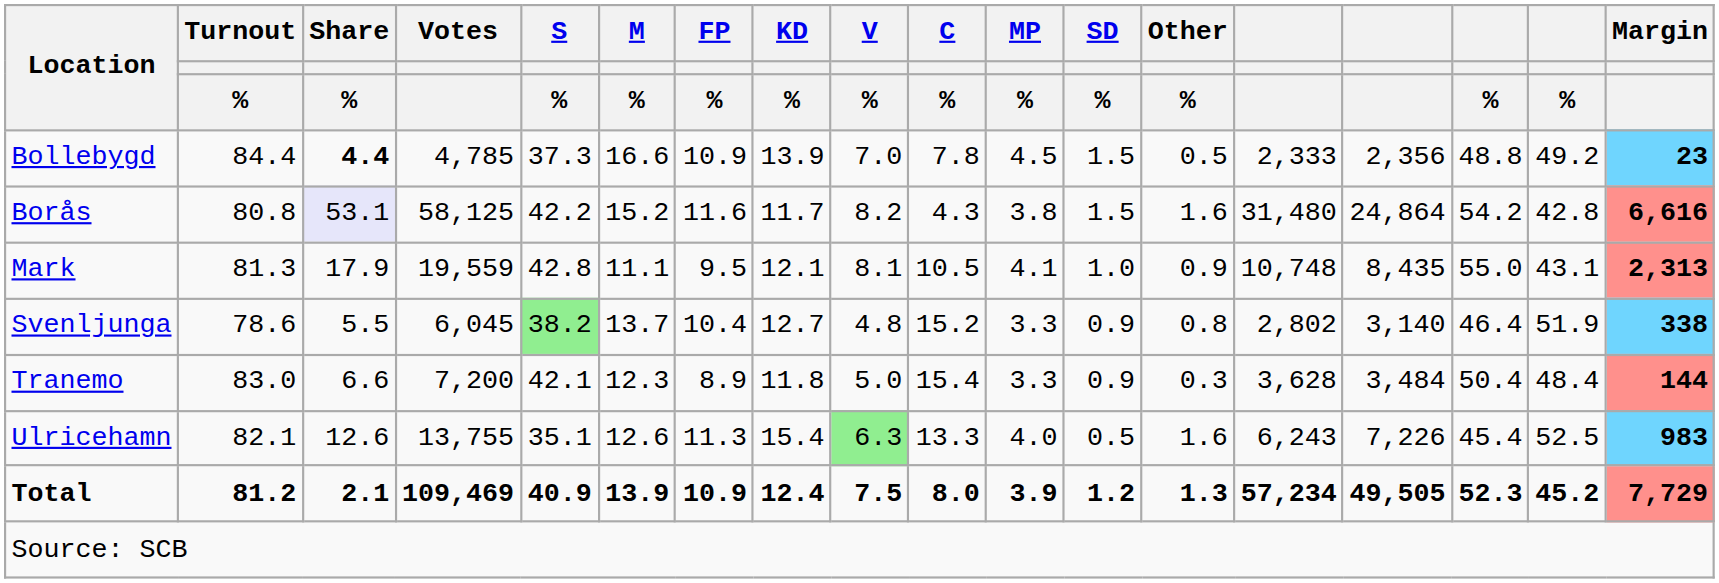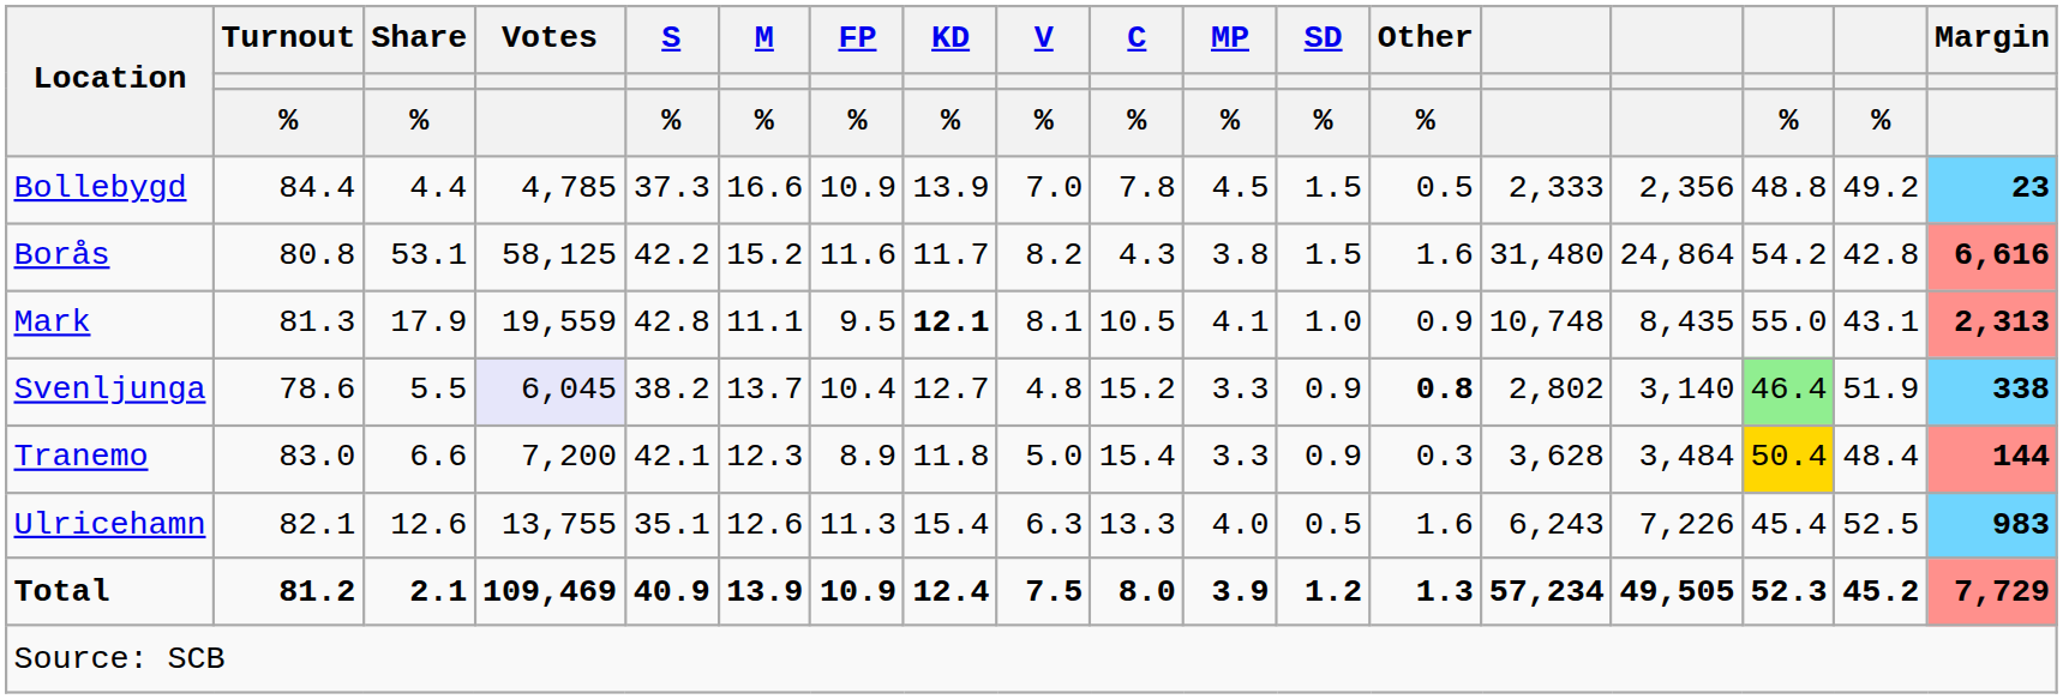Bollebygd | Share / %: bold -> normal
Borås | Share / %: lavender background -> no background
Mark | KD / %: normal -> bold
Svenljunga | Votes: no background -> lavender background
Svenljunga | S / %: lightgreen background -> no background
Svenljunga | Other / %: normal -> bold
Svenljunga | column 16: no background -> lightgreen background
Tranemo | column 16: no background -> gold background
Ulricehamn | V / %: lightgreen background -> no background
